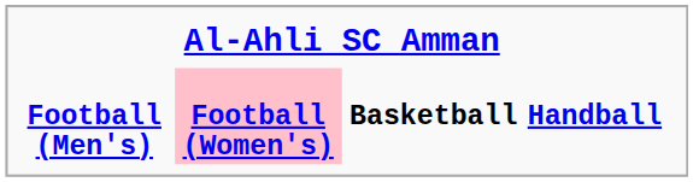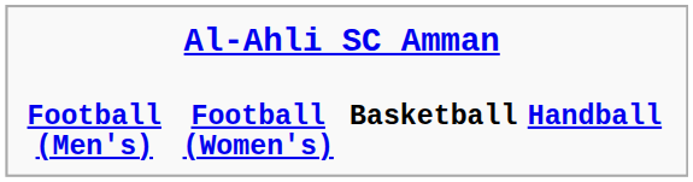Football (Men's) | column 2: pink background -> no background
